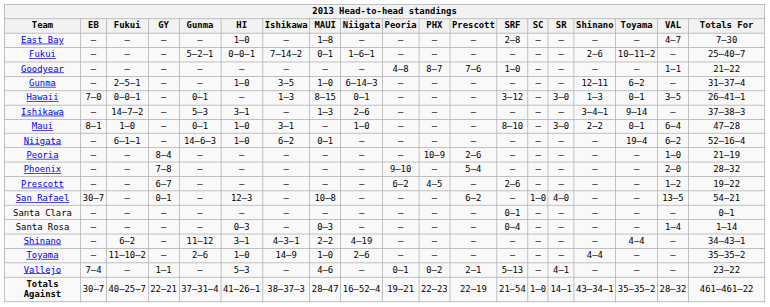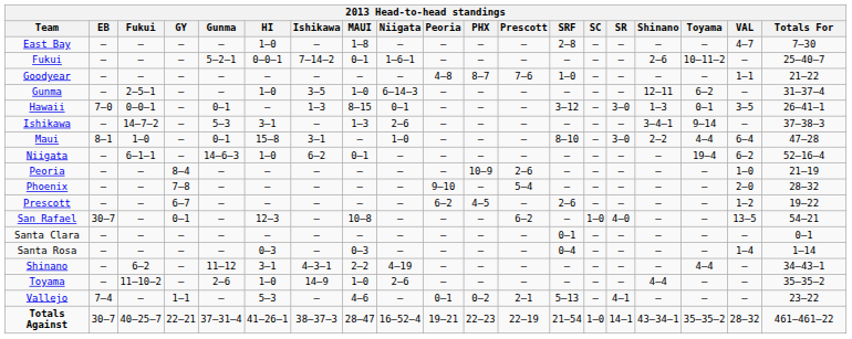Maui | HI: 1—0 -> 15—8
Maui | Toyama: 0—1 -> 4—4
